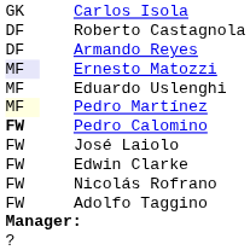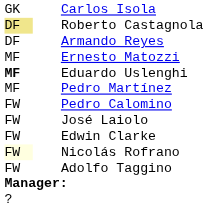Roberto Castagnola | column 1: no background -> khaki background
Ernesto Matozzi | column 1: lavender background -> no background
Eduardo Uslenghi | column 1: normal -> bold
Pedro Martínez | column 1: lightyellow background -> no background
Pedro Calomino | column 1: bold -> normal
Nicolás Rofrano | column 1: no background -> lightyellow background
